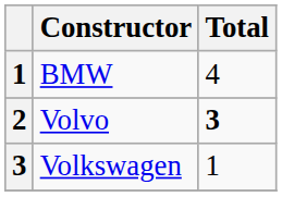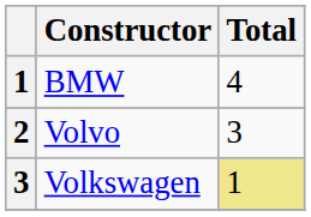Volvo | Total: bold -> normal
Volkswagen | Total: no background -> khaki background
